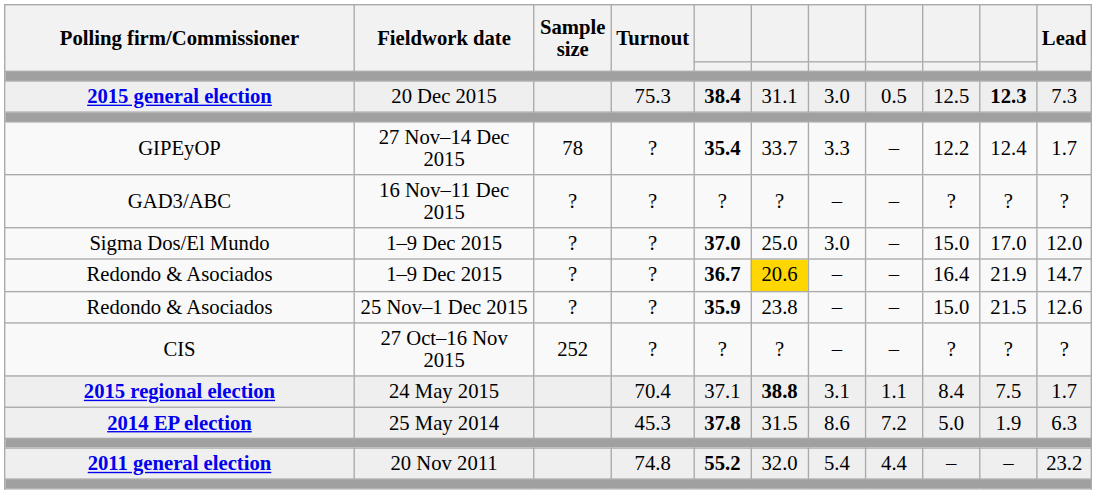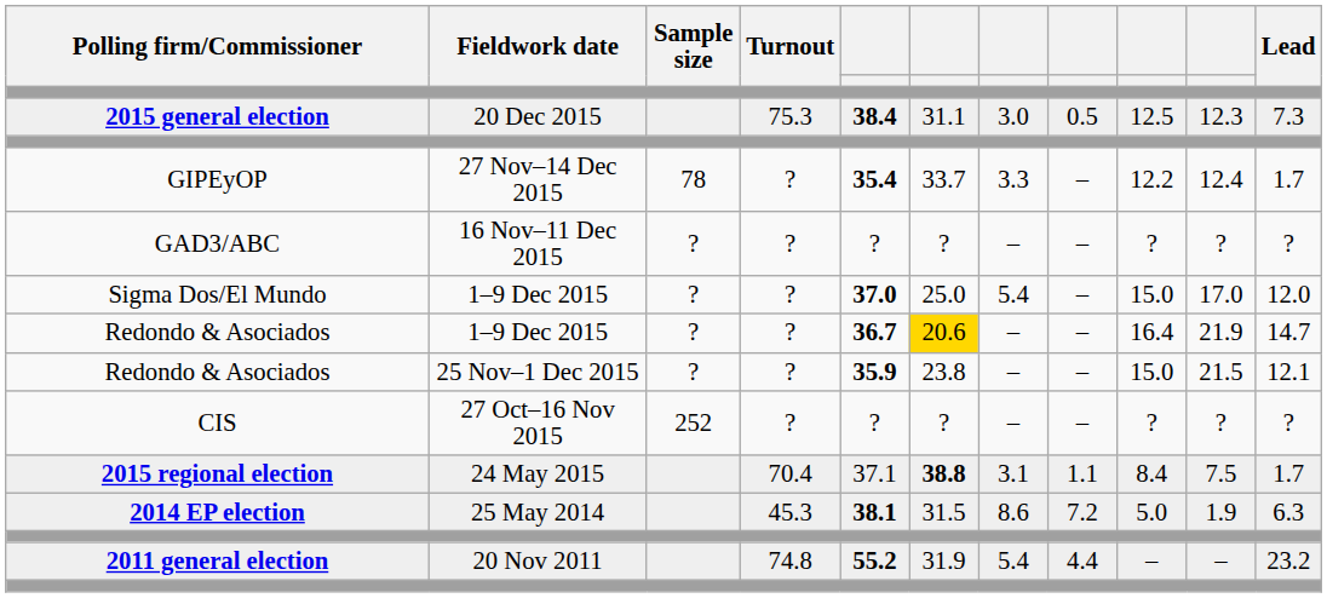2015 general election | column 10: bold -> normal
Sigma Dos/El Mundo | column 7: 3.0 -> 5.4
Redondo & Asociados / 25 Nov–1 Dec 2015 | Lead: 12.6 -> 12.1
2014 EP election | column 5: 37.8 -> 38.1
2011 general election | column 6: 32.0 -> 31.9
